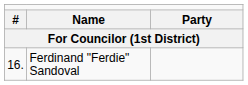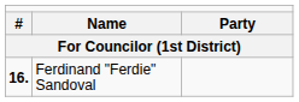Ferdinand "Ferdie" Sandoval | column 1: normal -> bold
